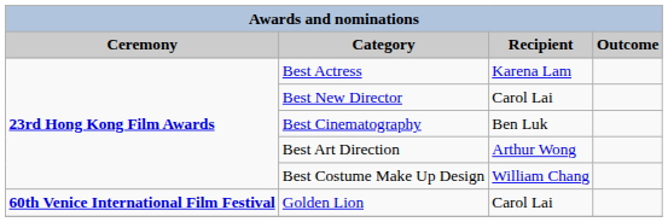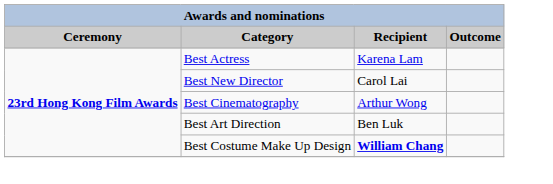Best Cinematography | Recipient: Ben Luk -> Arthur Wong
Best Art Direction | Recipient: Arthur Wong -> Ben Luk
Best Costume Make Up Design | Recipient: normal -> bold
- row: 60th Venice International Film Festival | Golden Lion | Carol Lai
